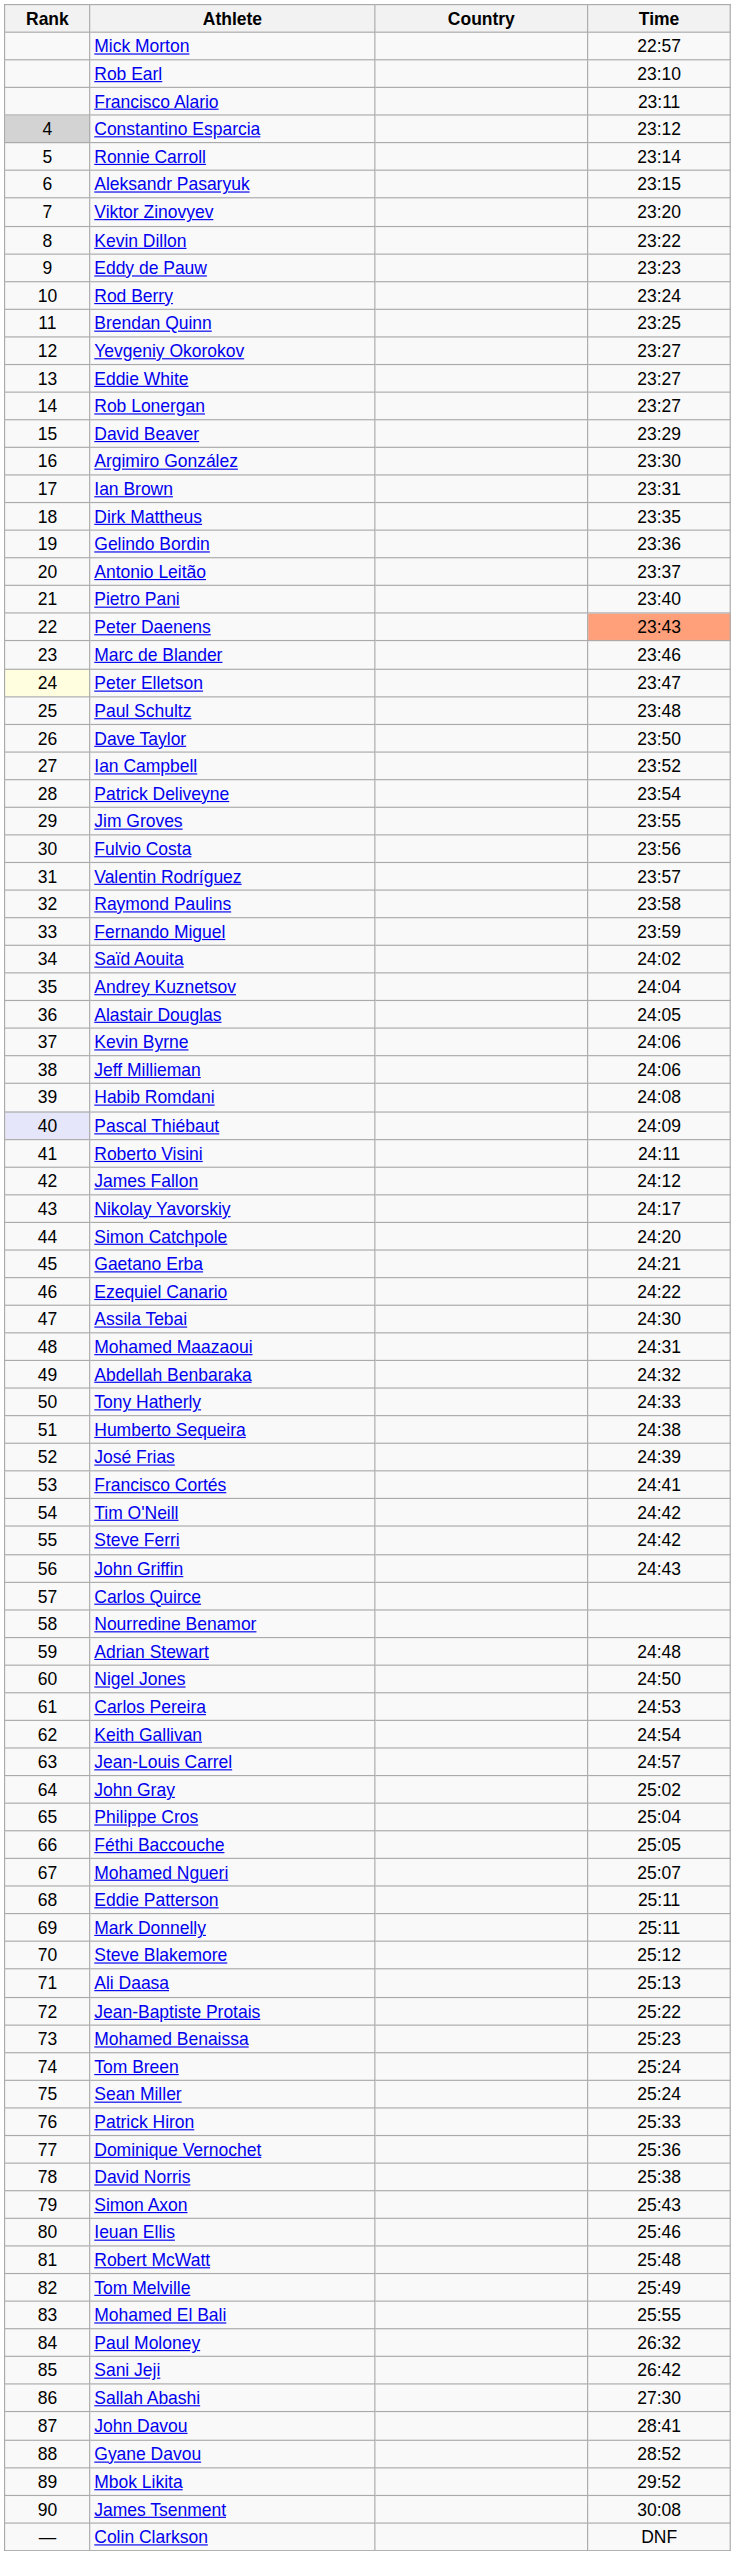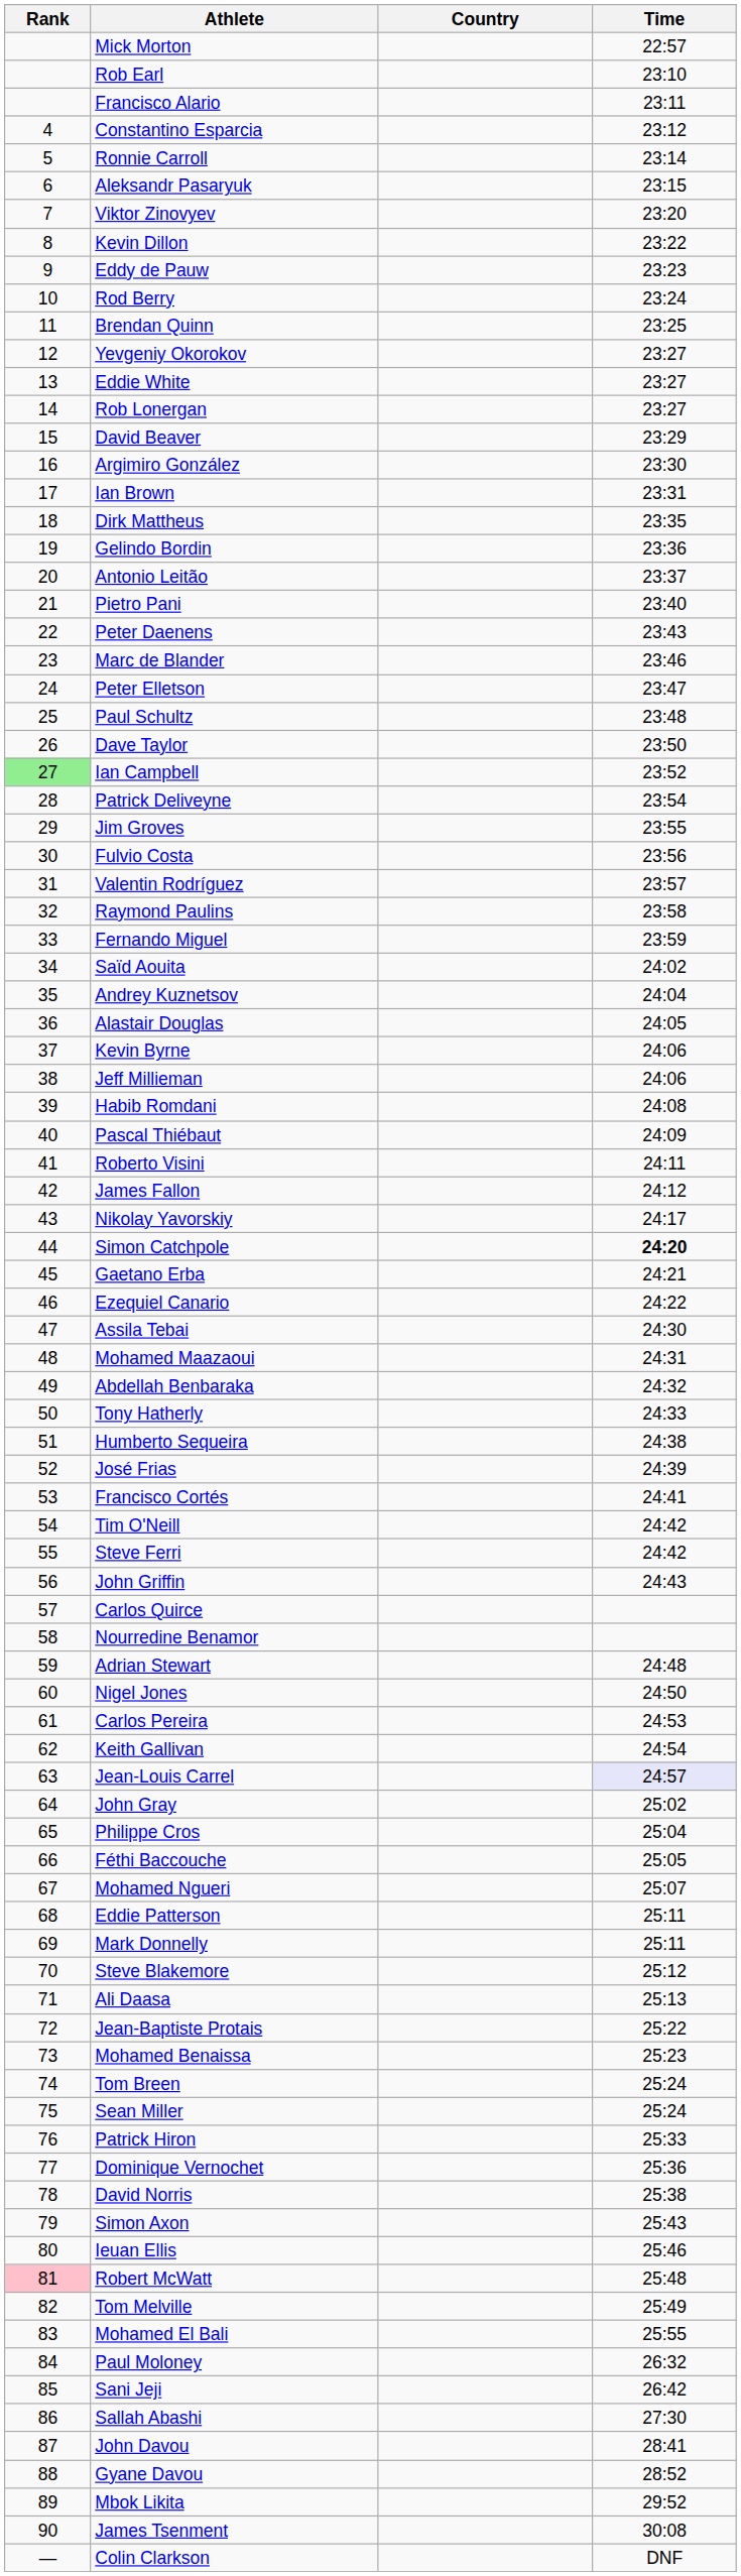Constantino Esparcia | Rank: lightgrey background -> no background
Peter Daenens | Time: lightsalmon background -> no background
Peter Elletson | Rank: lightyellow background -> no background
Ian Campbell | Rank: no background -> lightgreen background
Pascal Thiébaut | Rank: lavender background -> no background
Simon Catchpole | Time: normal -> bold
Jean-Louis Carrel | Time: no background -> lavender background
Robert McWatt | Rank: no background -> pink background
